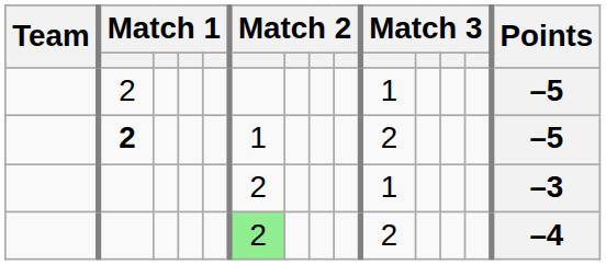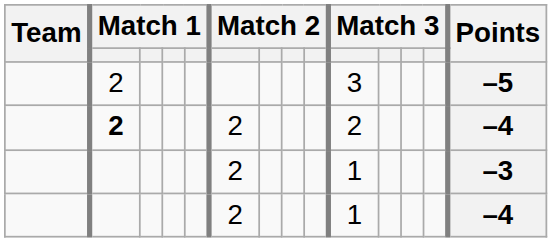row 3 | column 10: 1 -> 3
row 4 | column 6: 1 -> 2
row 4 | Points: –5 -> –4
row 6 | column 6: lightgreen background -> no background
row 6 | column 10: 2 -> 1
